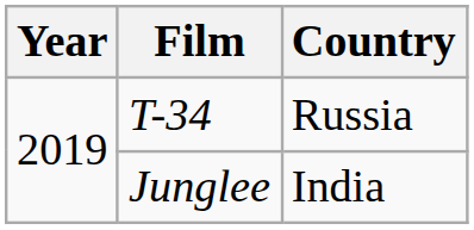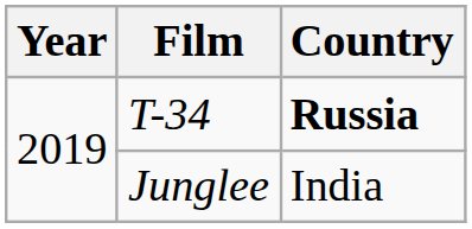T-34 | Country: normal -> bold
